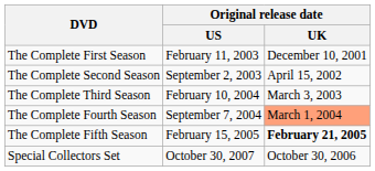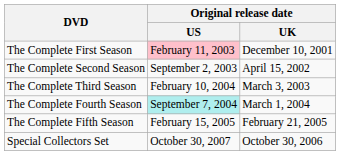The Complete First Season | Original release date / US: no background -> pink background
The Complete Fourth Season | Original release date / US: no background -> paleturquoise background
The Complete Fourth Season | Original release date / UK: lightsalmon background -> no background
The Complete Fifth Season | Original release date / UK: bold -> normal
